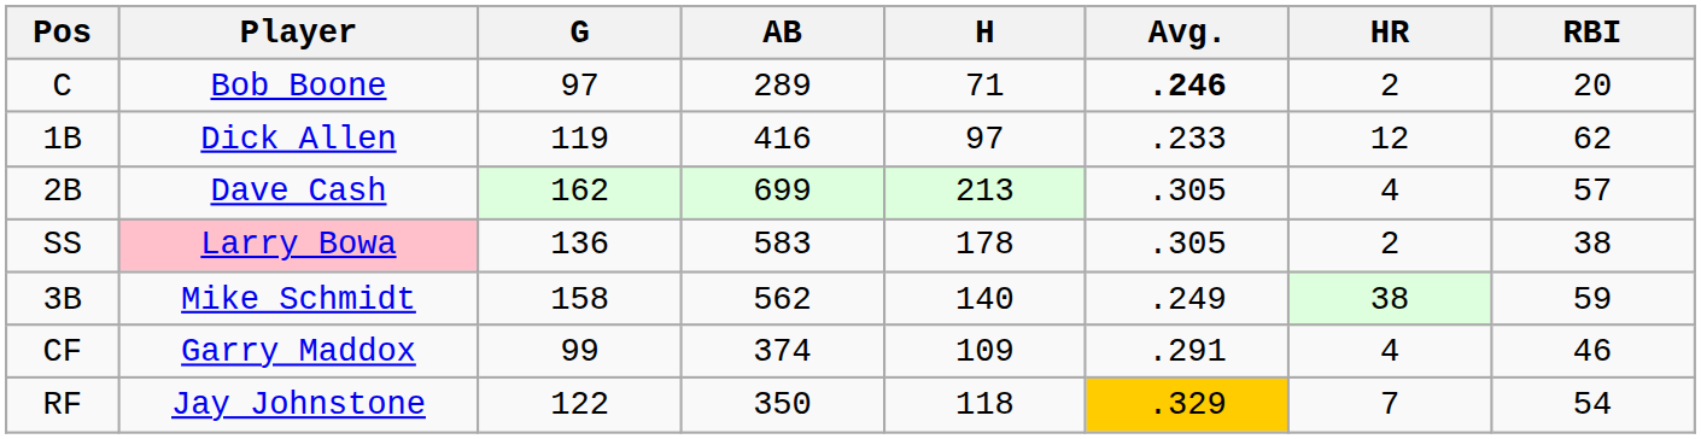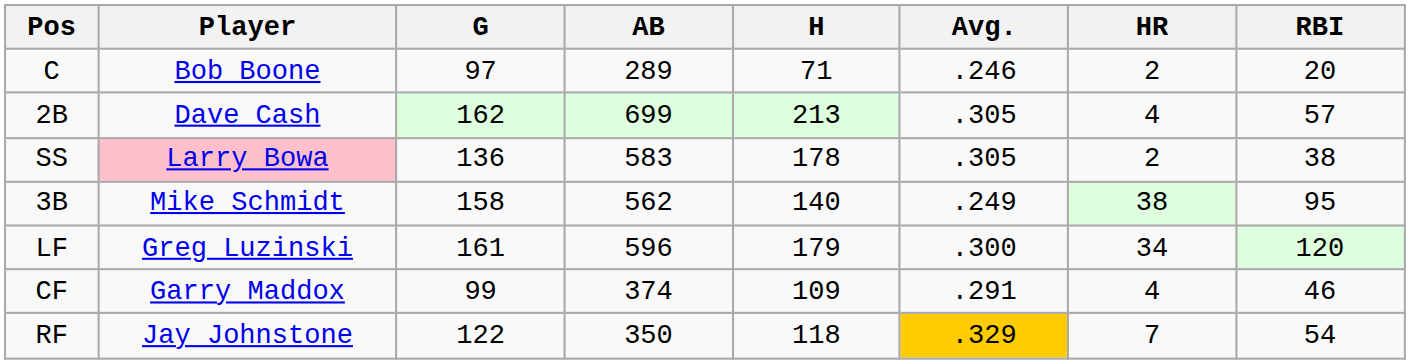C | Avg.: bold -> normal
- row: 1B | Dick Allen | 119 | 416 | 97 | .233 | 12 | 62
3B | RBI: 59 -> 95
+ row: LF | Greg Luzinski | 161 | 596 | 179 | .300 | 34 | 120
